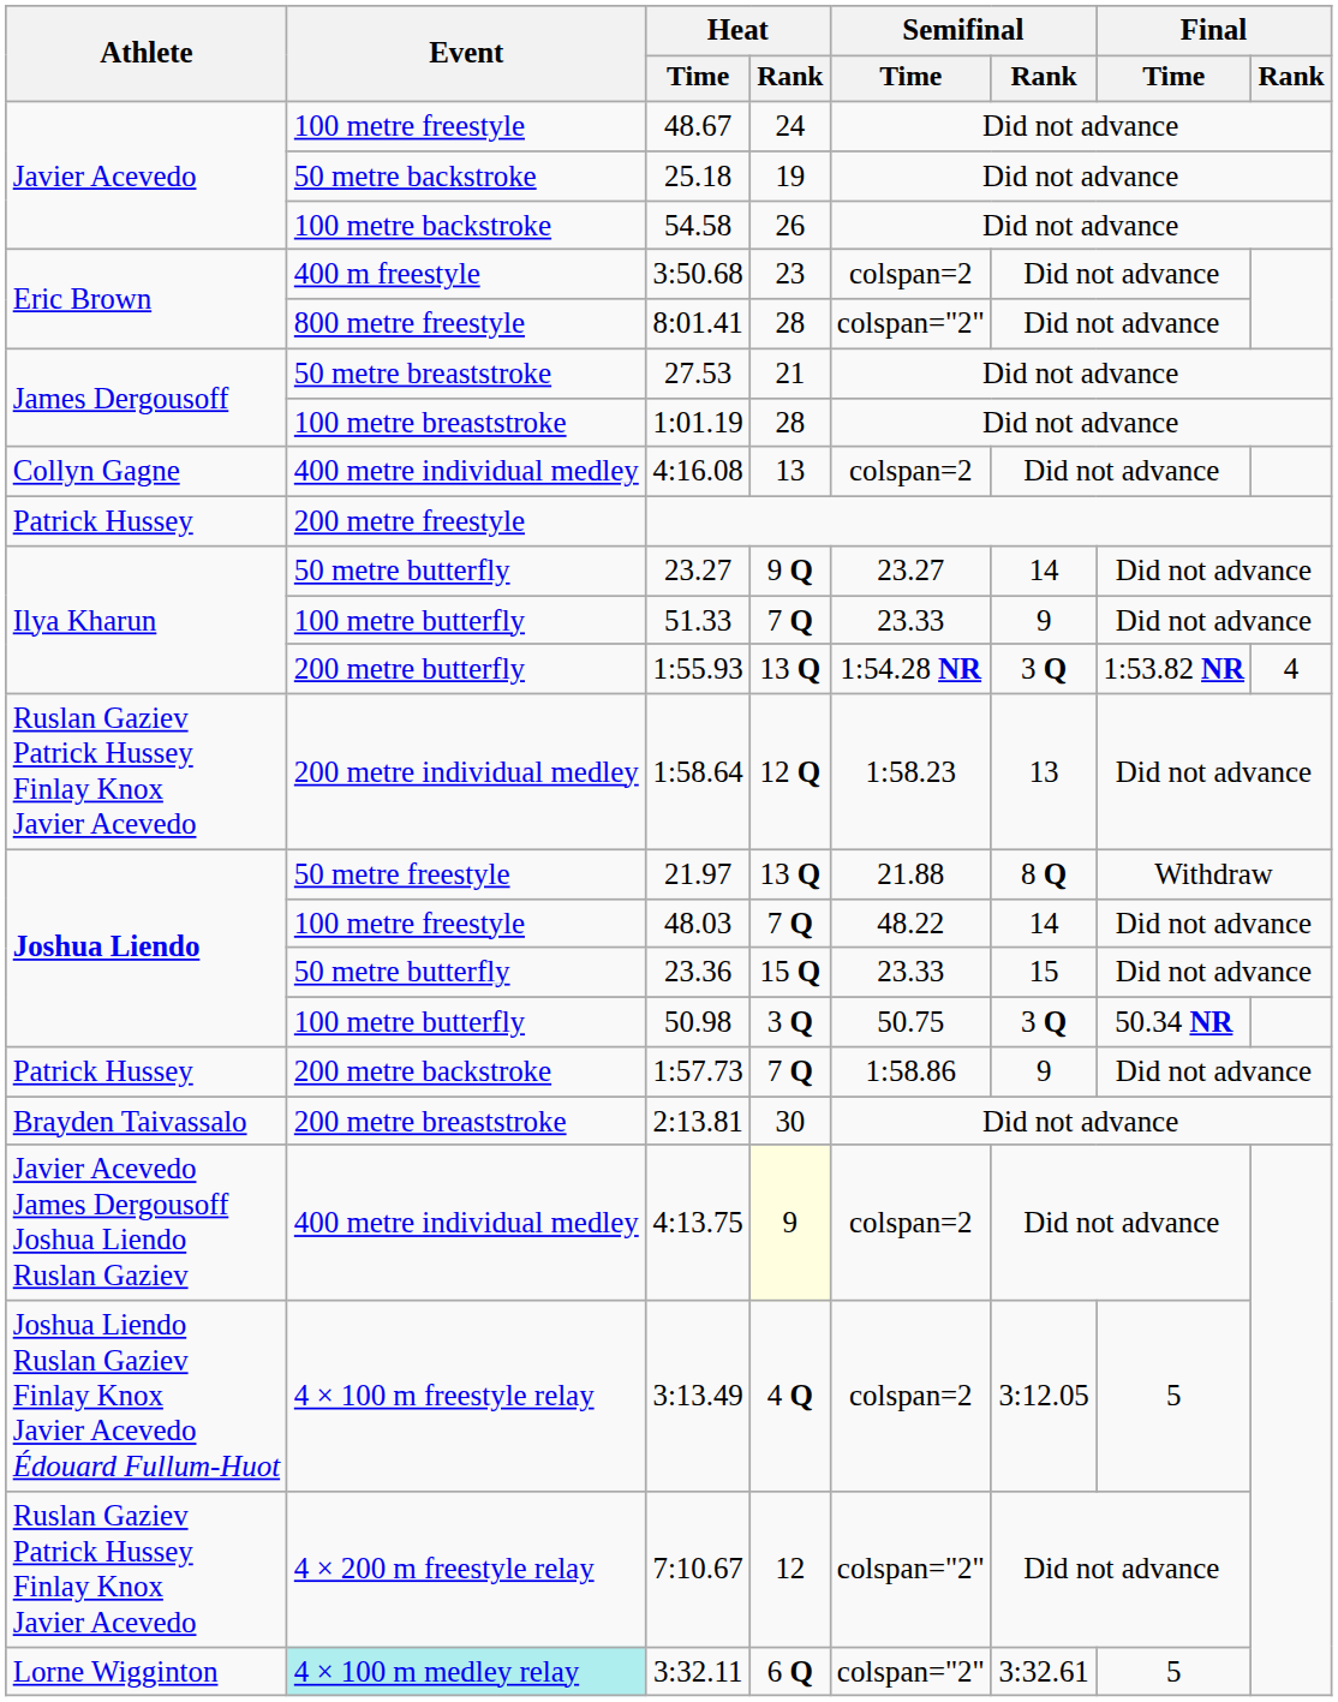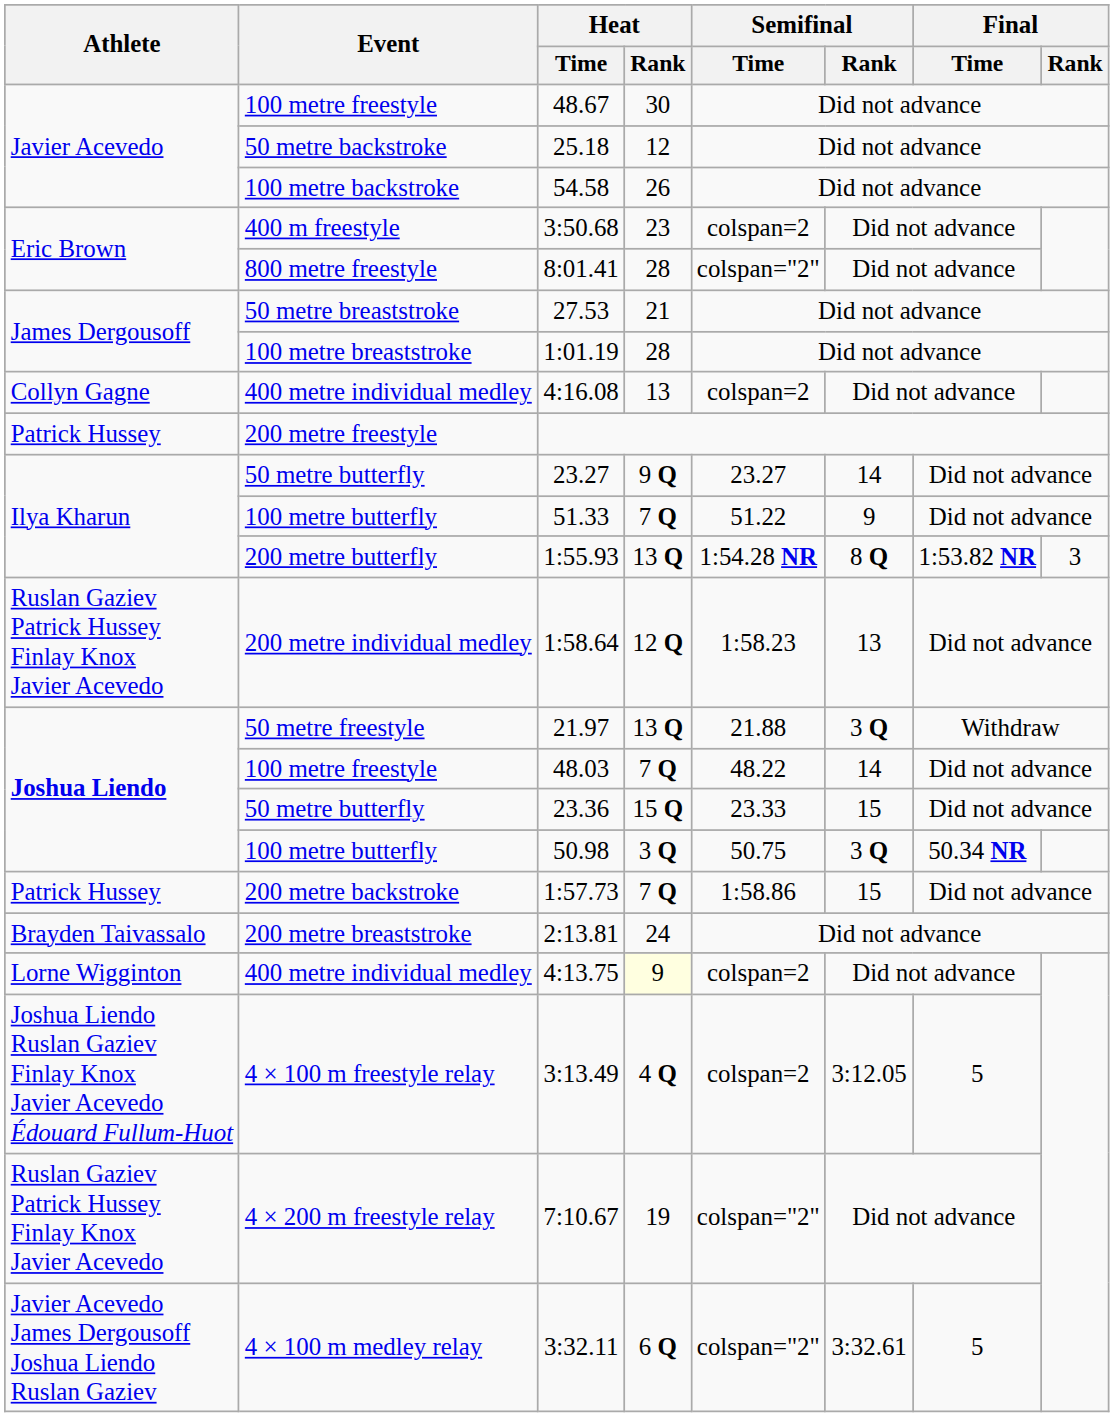48.67 | Heat / Rank: 24 -> 30
25.18 | Heat / Rank: 19 -> 12
51.33 | Semifinal / Time: 23.33 -> 51.22
1:55.93 | Semifinal / Rank: 3 Q -> 8 Q
1:55.93 | Final / Rank: 4 -> 3
21.97 | Semifinal / Rank: 8 Q -> 3 Q
1:57.73 | Semifinal / Rank: 9 -> 15
2:13.81 | Heat / Rank: 30 -> 24
4:13.75 | Athlete: Javier Acevedo James Dergousoff Joshua Liendo Ruslan Gaziev -> Lorne Wigginton
7:10.67 | Heat / Rank: 12 -> 19
3:32.11 | Athlete: Lorne Wigginton -> Javier Acevedo James Dergousoff Joshua Liendo Ruslan Gaziev
3:32.11 | Event: paleturquoise background -> no background
